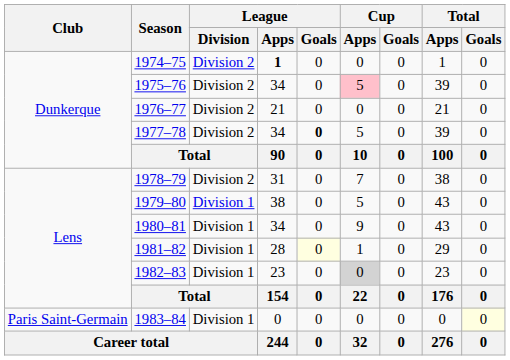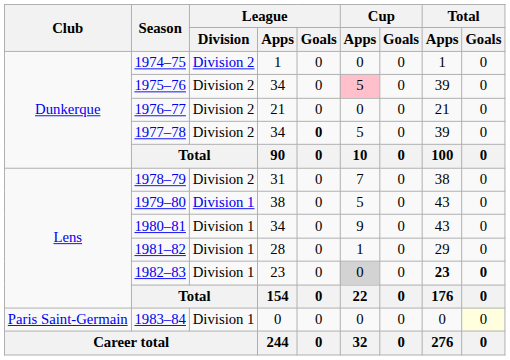1974–75 | League / Apps: bold -> normal
1981–82 | League / Goals: lightyellow background -> no background
1982–83 | Total / Apps: normal -> bold
1982–83 | Total / Goals: normal -> bold
